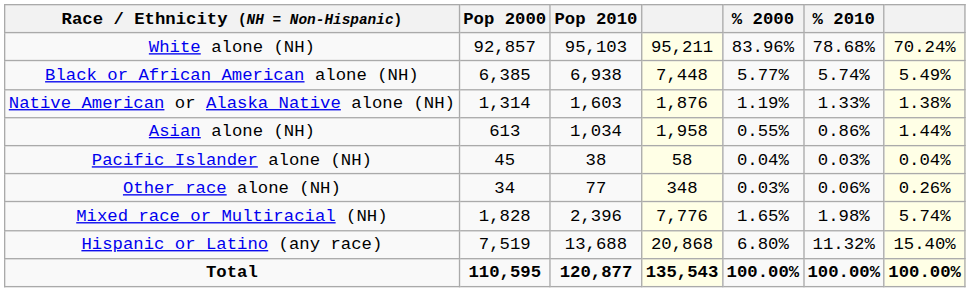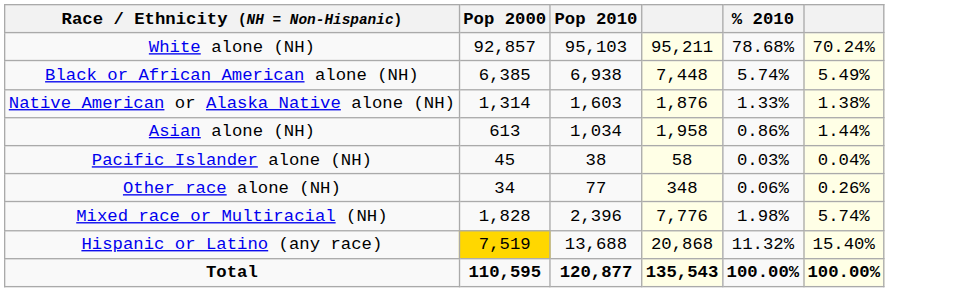- column: % 2000 | 83.96% | 5.77% | 1.19% | 0.55% | 0.04% | 0.03% | 1.65% | 6.80% | 100.00%
Hispanic or Latino (any race) | Pop 2000: no background -> gold background
